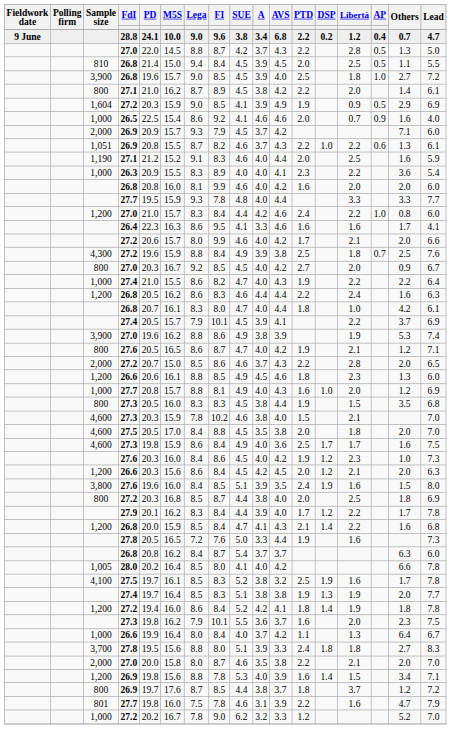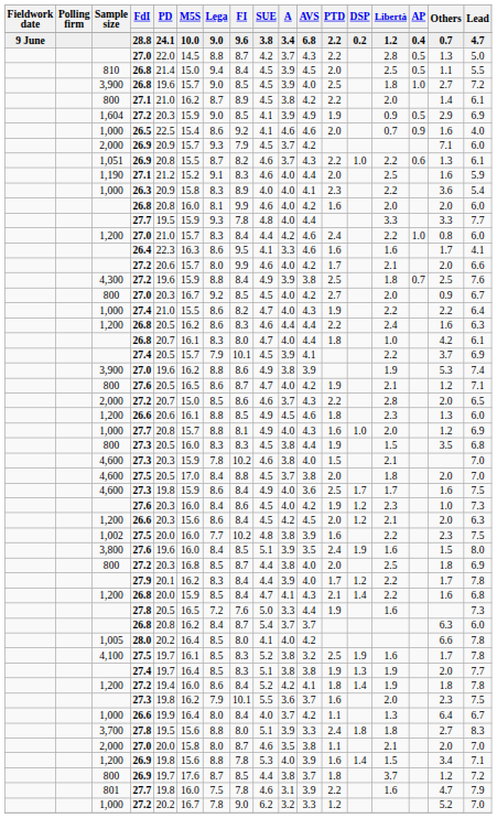1,000 / 26.3 | M5S: 15.5 -> 15.8
4,600 / 27.5 | A: 3.5 -> 3.7
+ row: 1,002 | 27.5 | 20.0 | 16.0 | 7.7 | 10.2 | 4.8 | 3.8 | 3.9 | 1.6 | 2.2 | 2.3 | 7.5
2,000 / 27.0 | PTD: 2.2 -> 1.1
